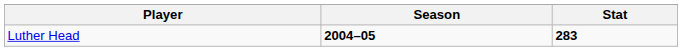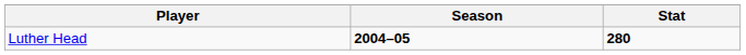Luther Head | Stat: 283 -> 280
